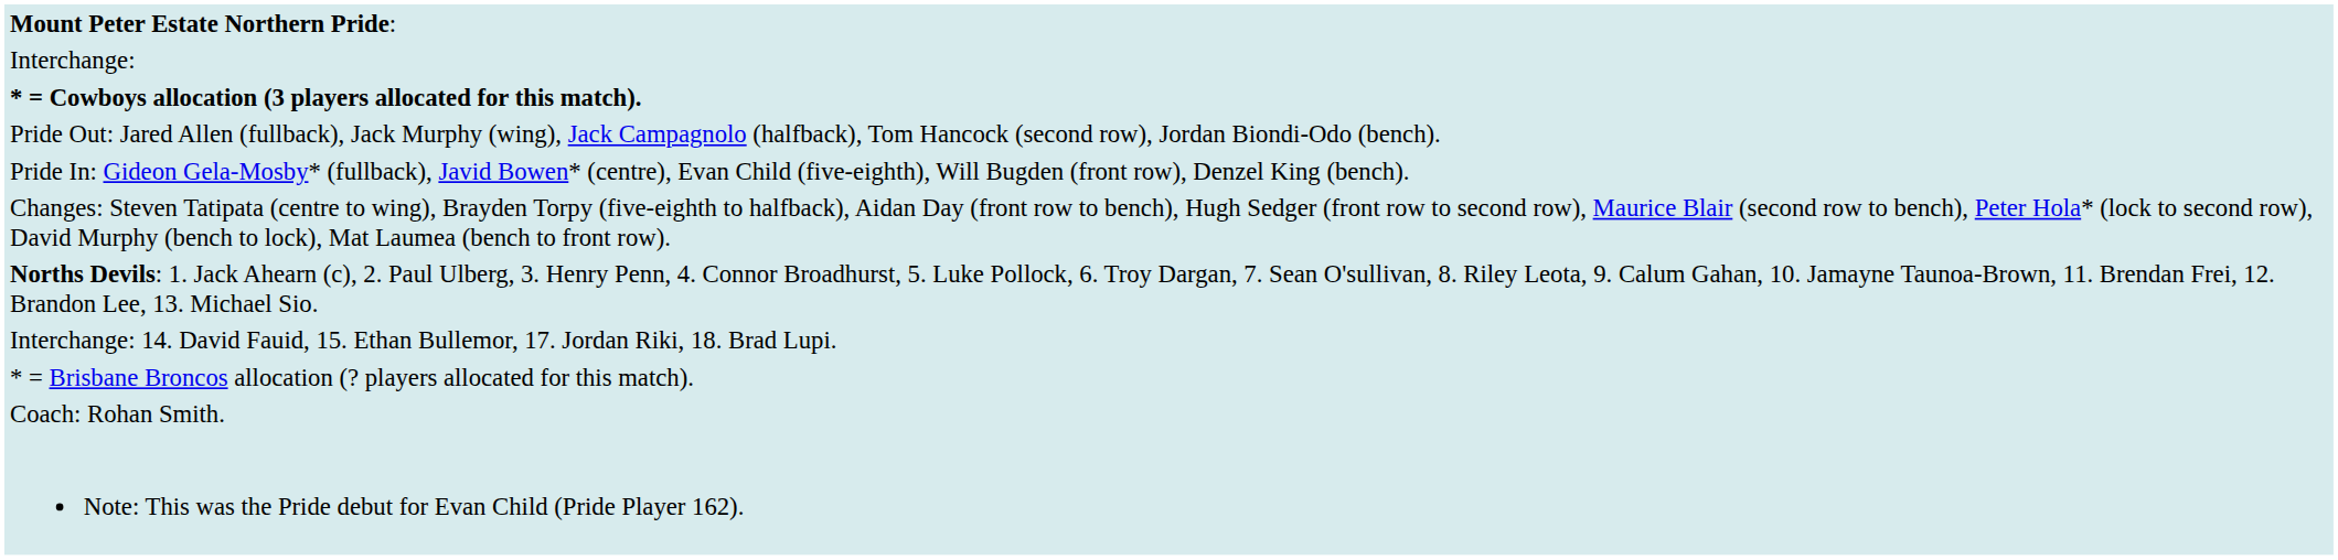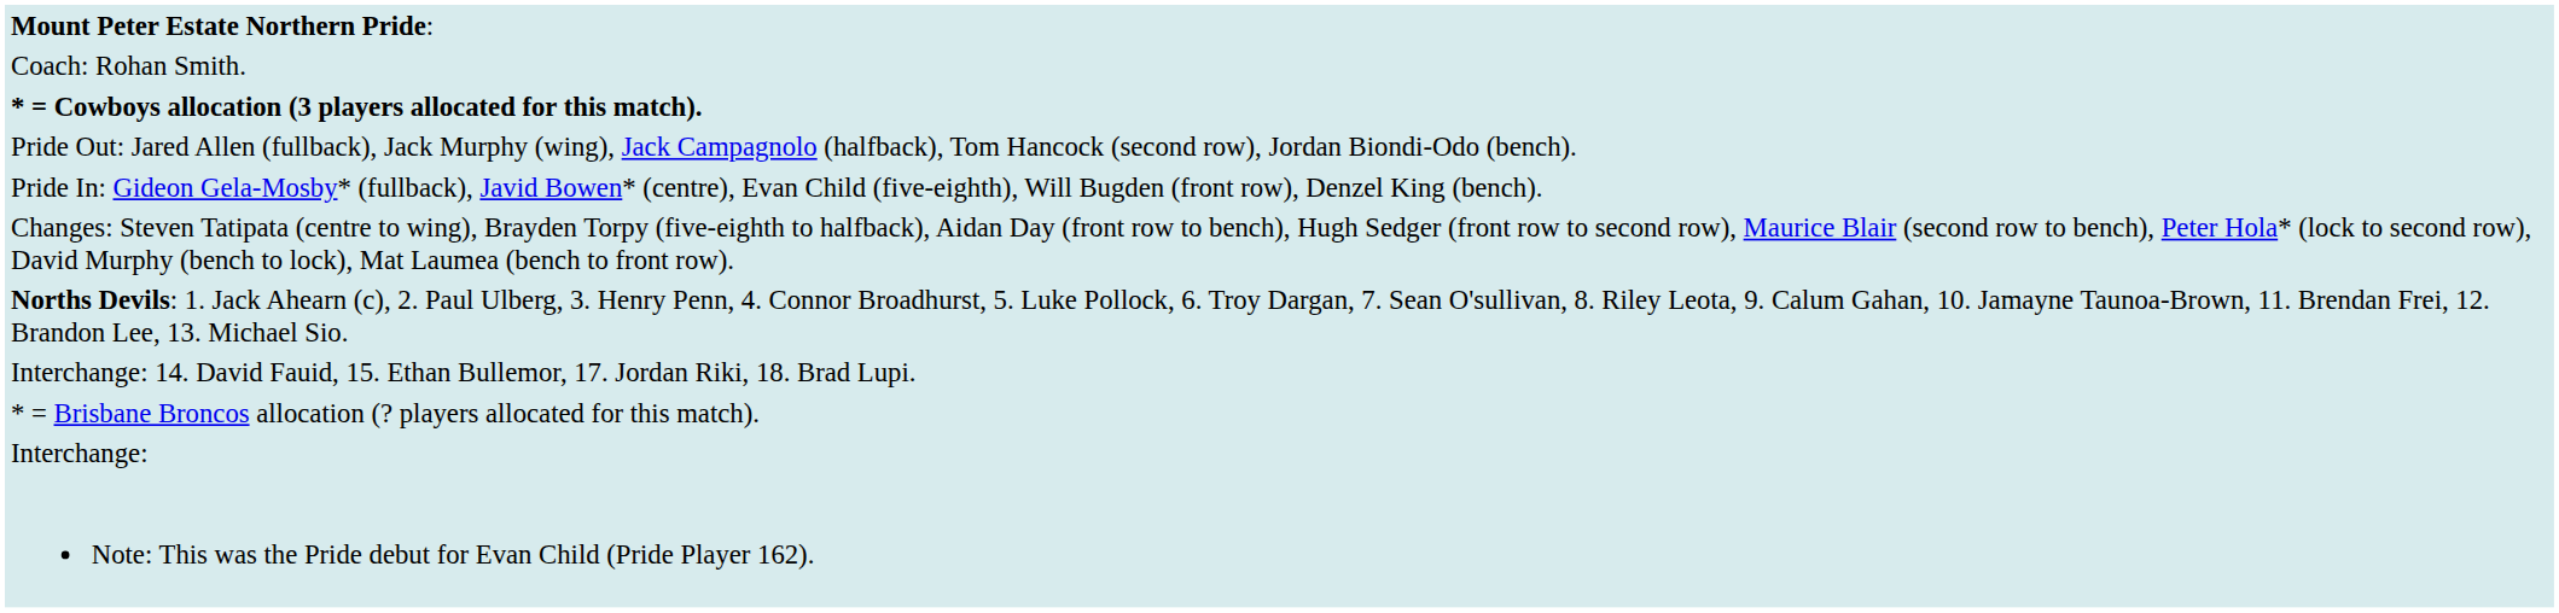row 2 | column 1: Interchange: -> Coach: Rohan Smith.
row 10 | column 1: Coach: Rohan Smith. -> Interchange:
